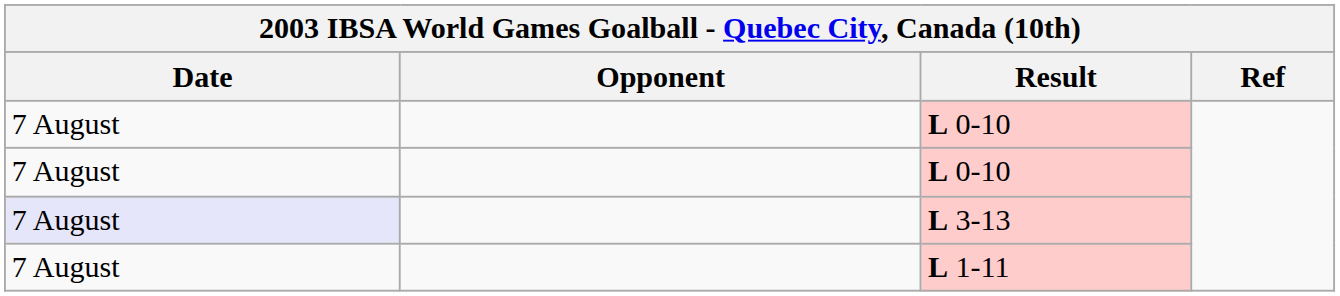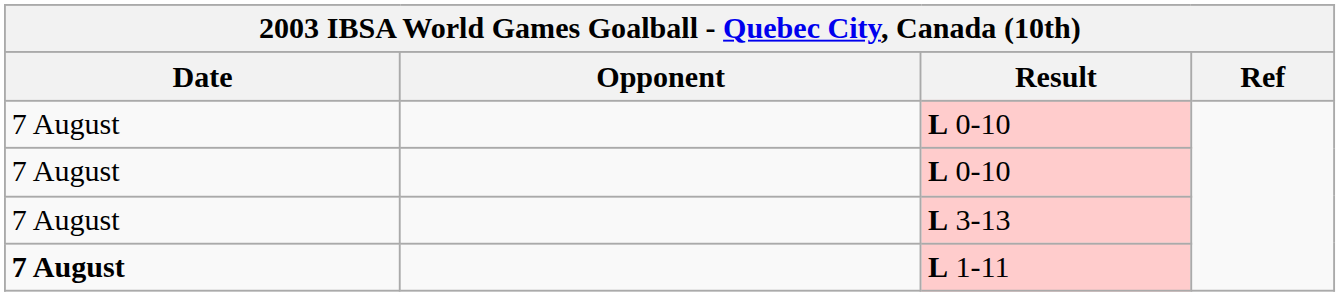L 3-13 | Date: lavender background -> no background
L 1-11 | Date: normal -> bold
